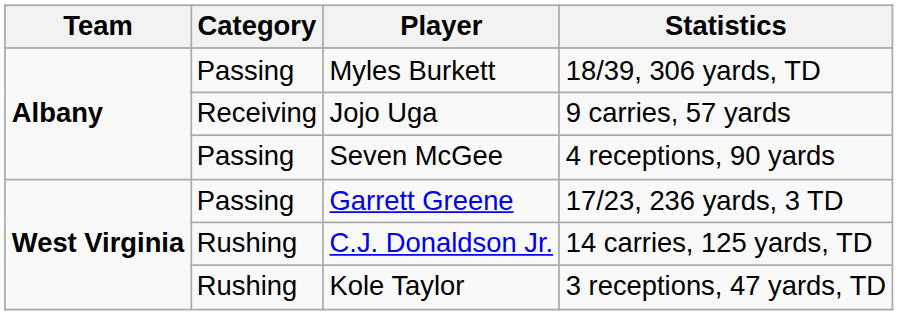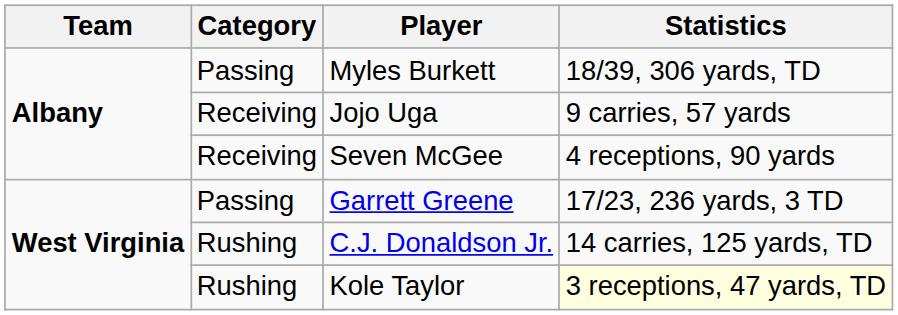Seven McGee | Category: Passing -> Receiving
Kole Taylor | Statistics: no background -> lightyellow background
